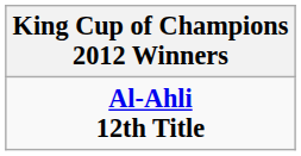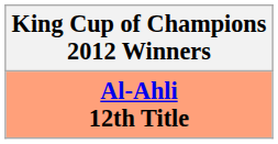row 2 | column 1: no background -> lightsalmon background
